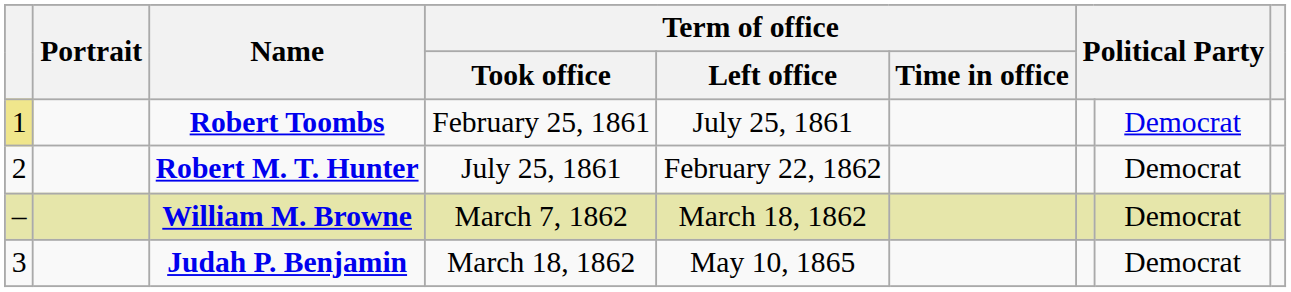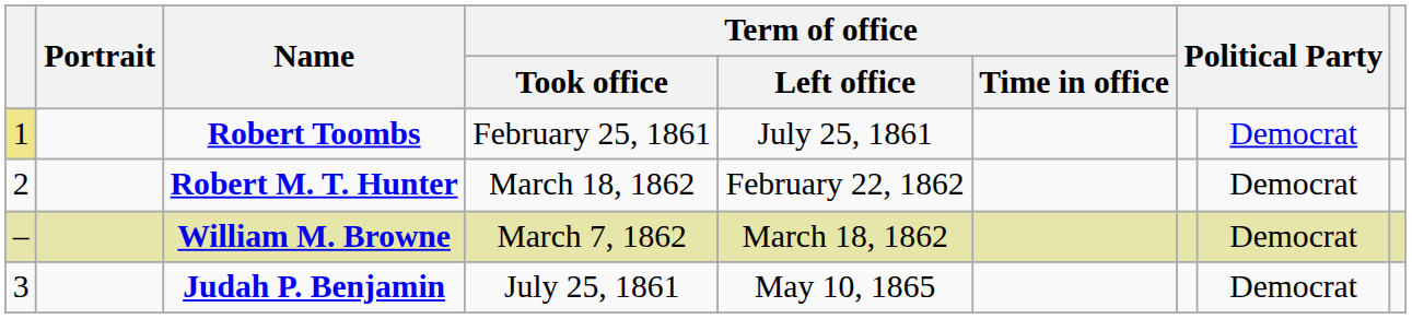Robert M. T. Hunter | Term of office / Took office: July 25, 1861 -> March 18, 1862
Judah P. Benjamin | Term of office / Took office: March 18, 1862 -> July 25, 1861
